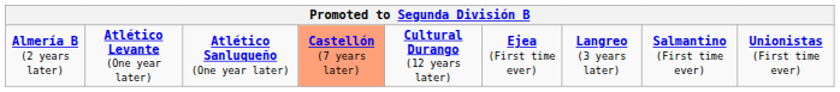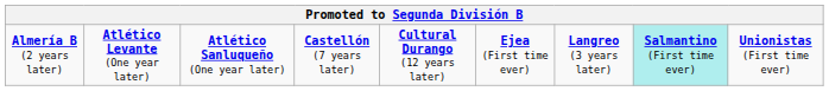Almería B (2 years later) | column 4: lightsalmon background -> no background
Almería B (2 years later) | column 8: no background -> paleturquoise background
